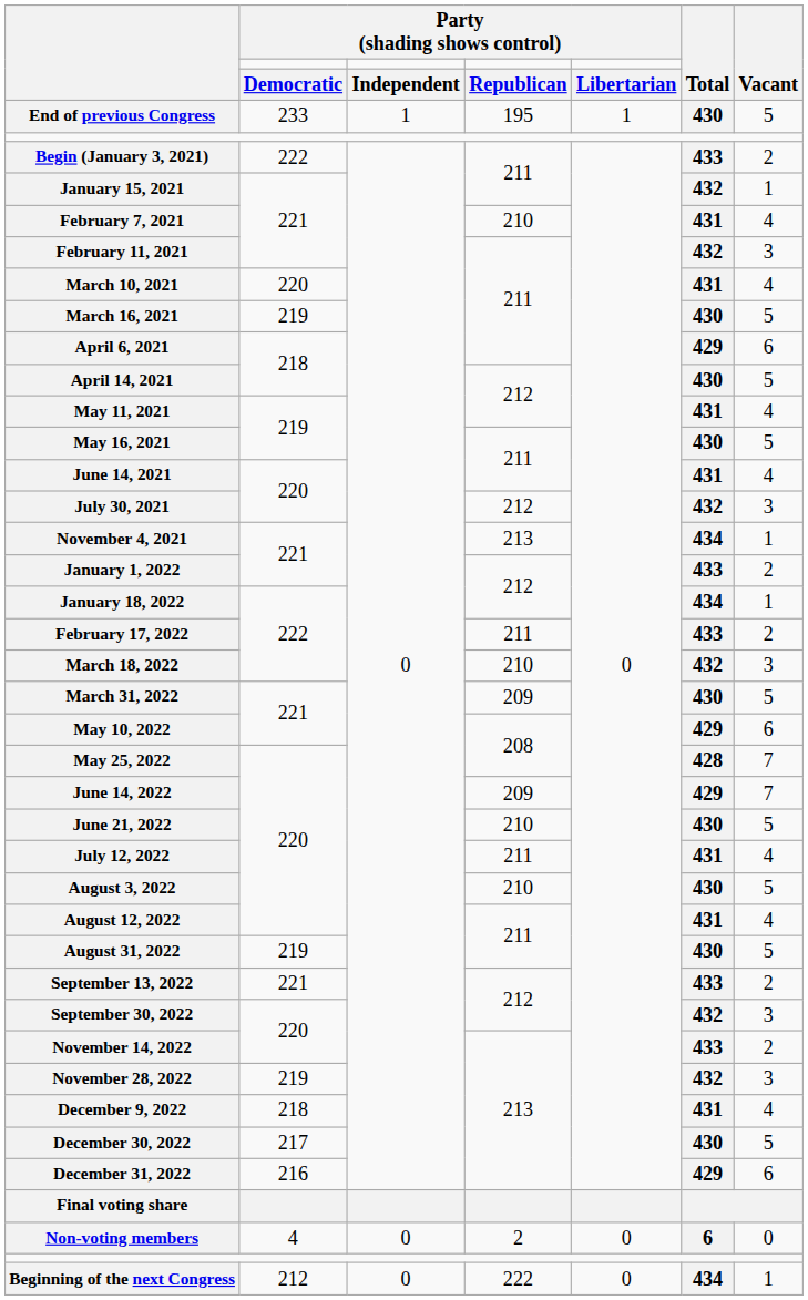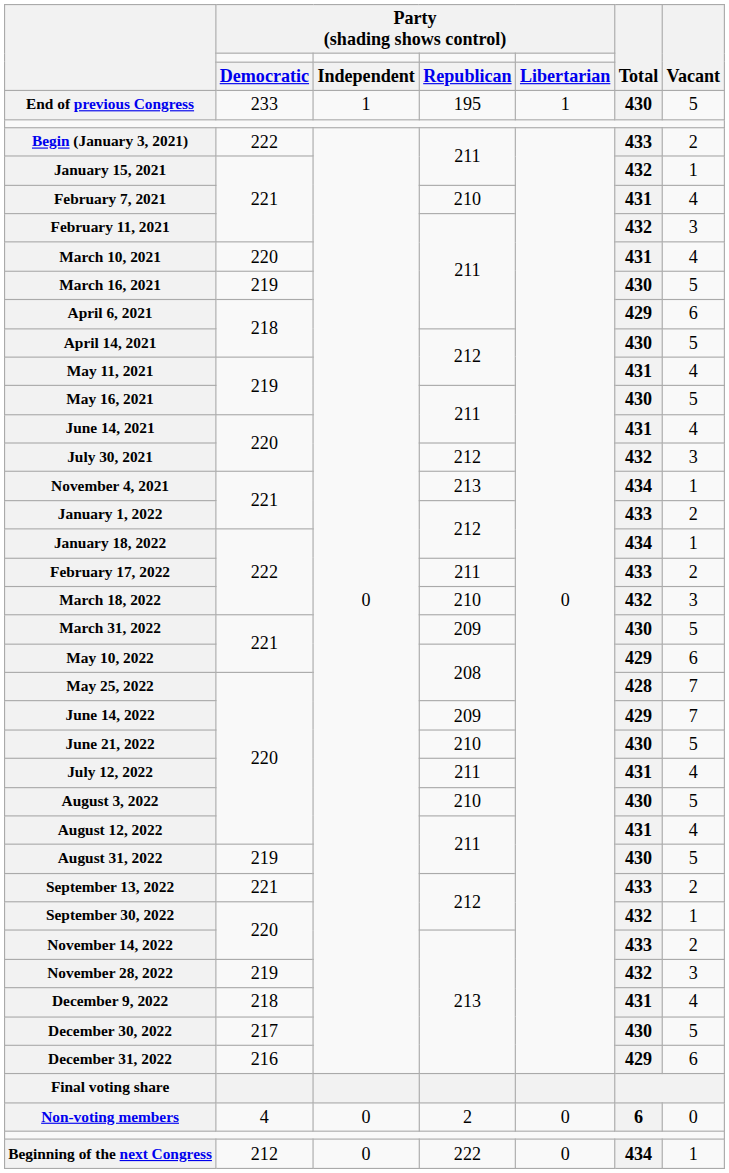September 30, 2022 | Vacant: 3 -> 1
